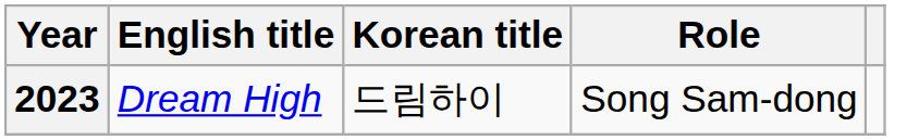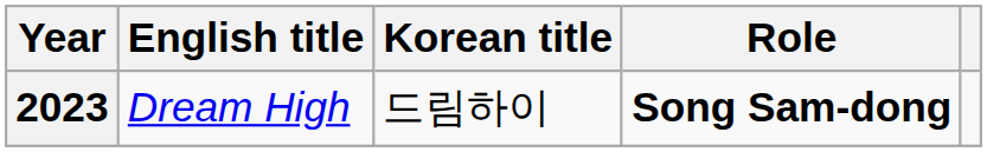2023 | Role: normal -> bold
